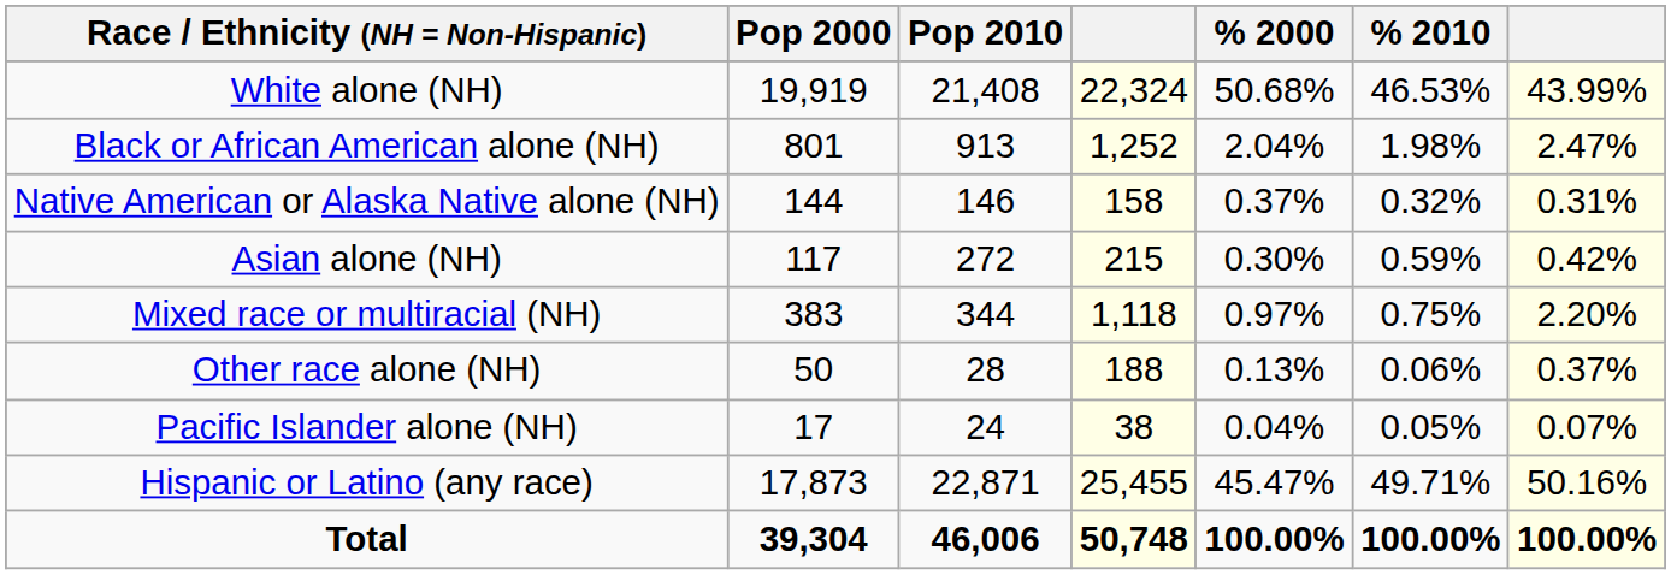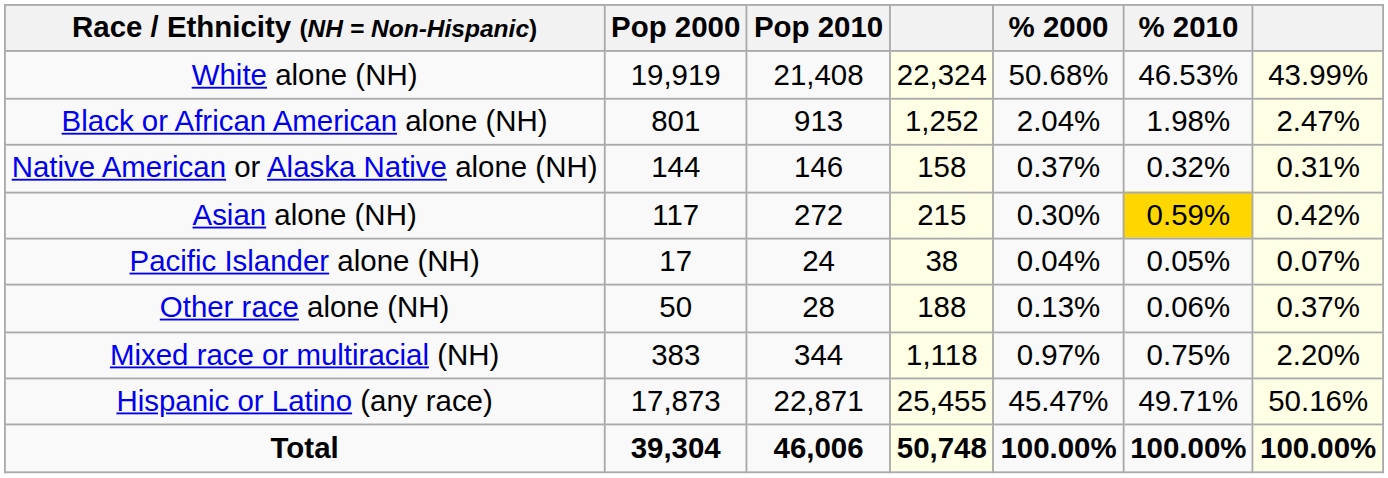Asian alone (NH) | % 2010: no background -> gold background
rows swapped: Pacific Islander alone (NH) <-> Mixed race or multiracial (NH)
